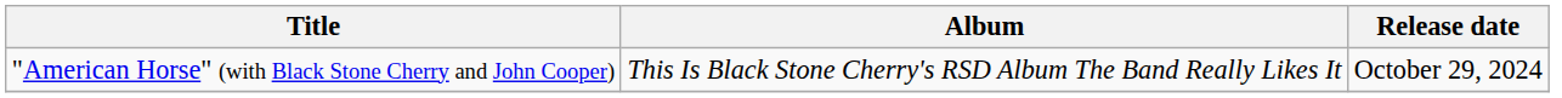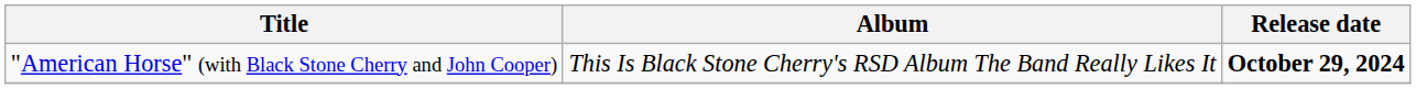"American Horse" (with Black Stone Cherry and John Cooper) | Release date: normal -> bold
